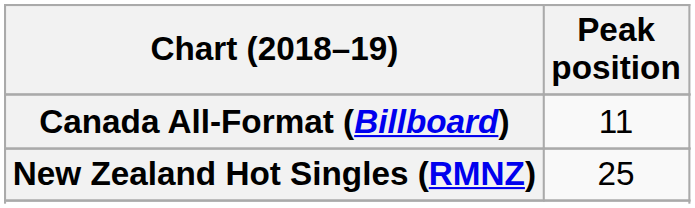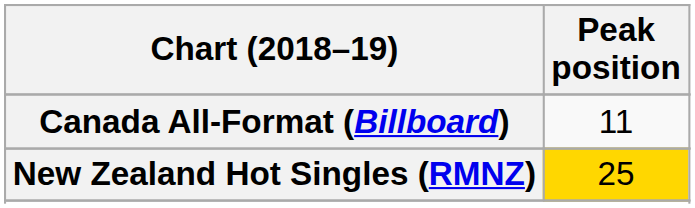New Zealand Hot Singles (RMNZ) | Peak position: no background -> gold background
